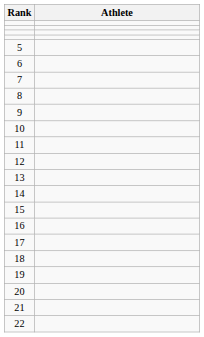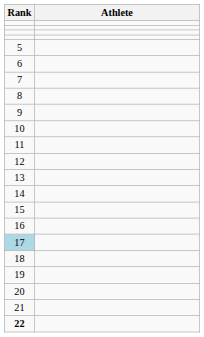row 18 | Rank: no background -> lightblue background
row 23 | Rank: normal -> bold
